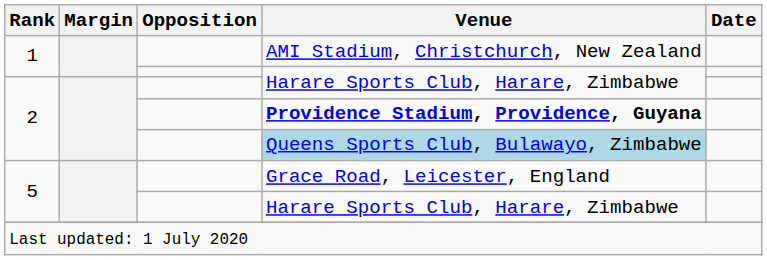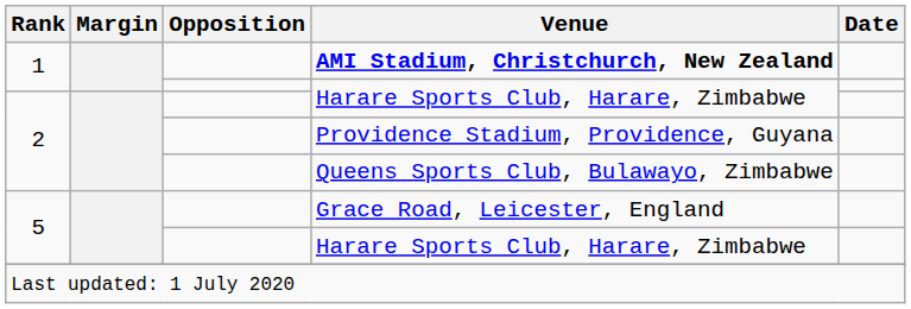AMI Stadium, Christchurch, New Zealand | Venue: normal -> bold
Providence Stadium, Providence, Guyana | Venue: bold -> normal
Queens Sports Club, Bulawayo, Zimbabwe | Venue: lightblue background -> no background
